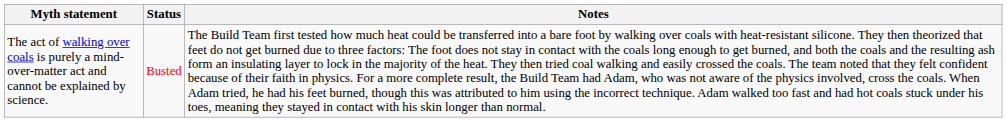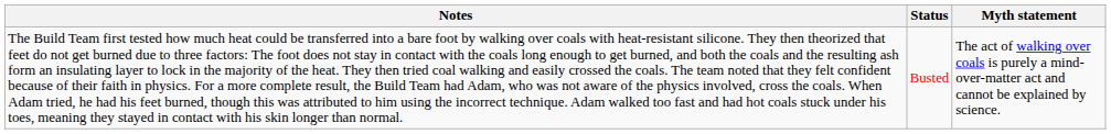columns swapped: Myth statement <-> Notes
